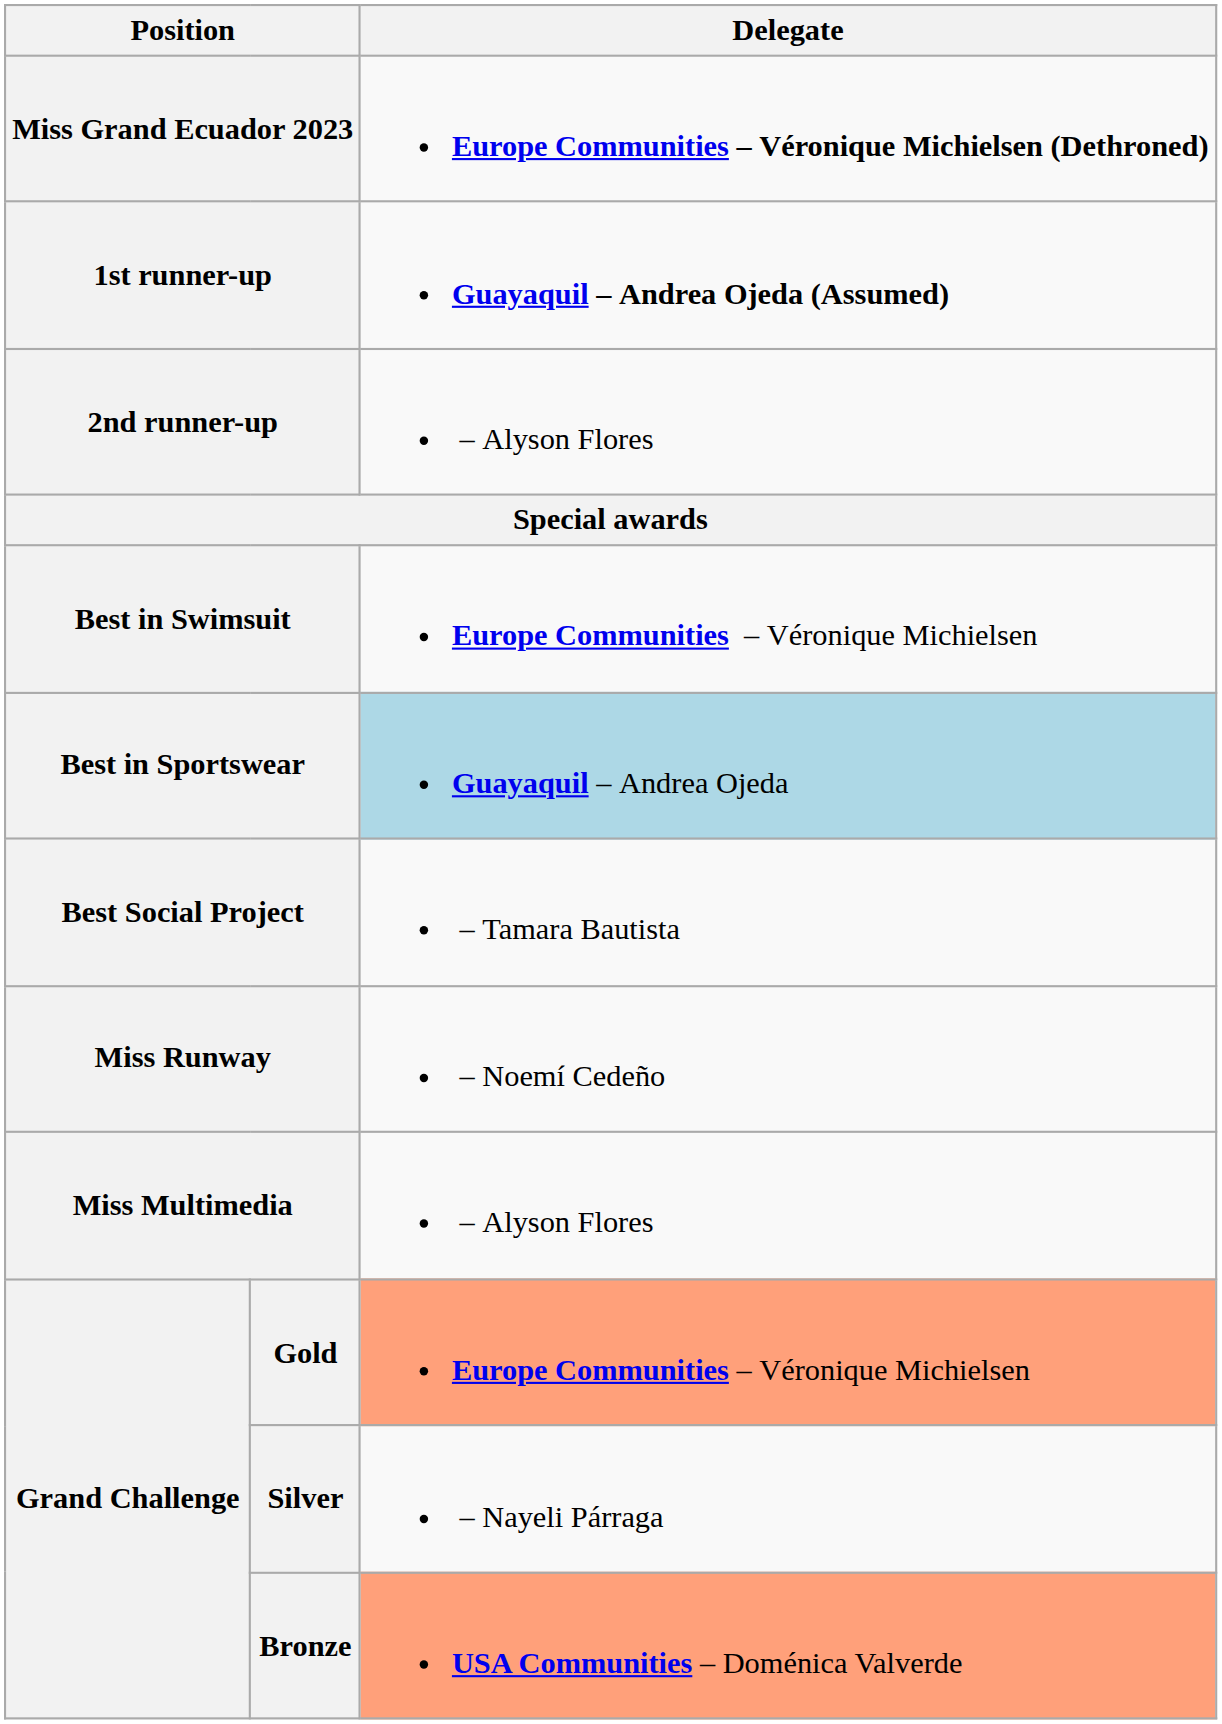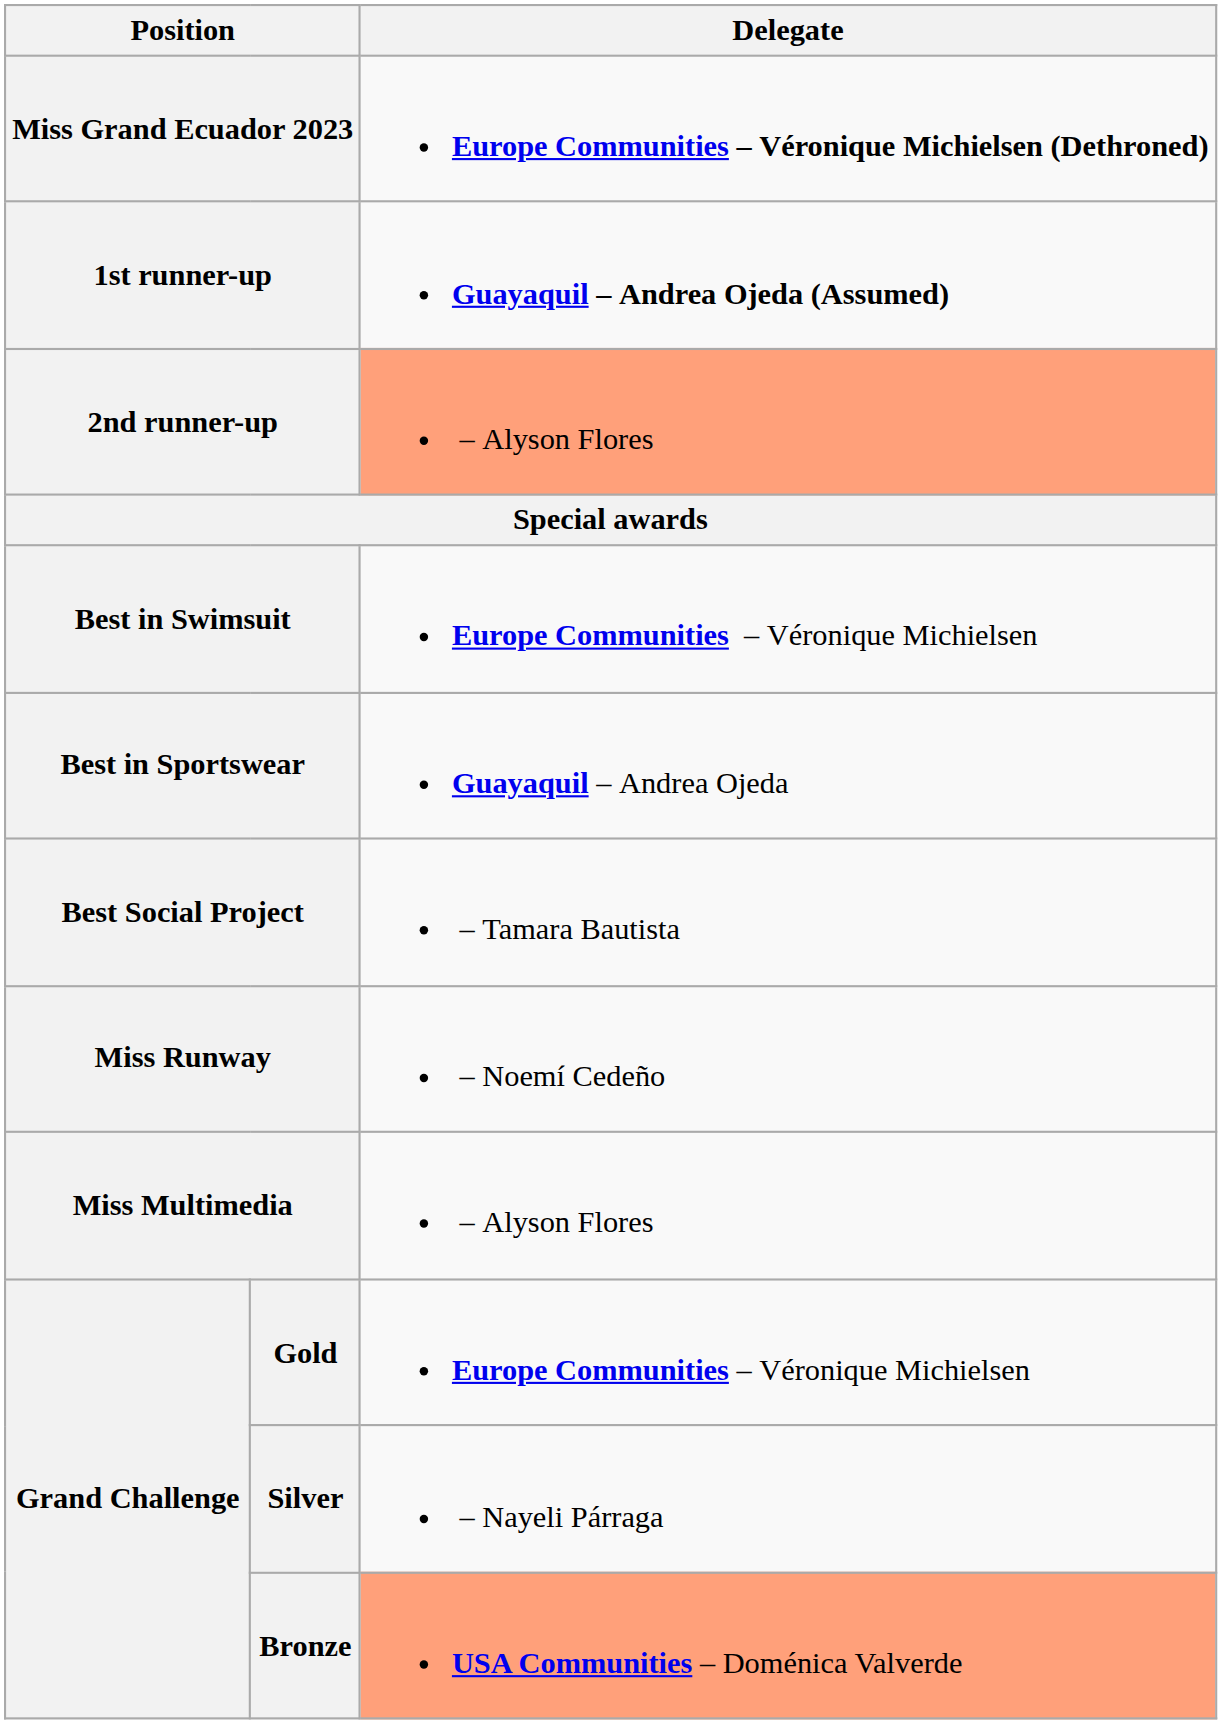2nd runner-up | Delegate: no background -> lightsalmon background
Best in Sportswear | Delegate: lightblue background -> no background
Gold | Delegate: lightsalmon background -> no background
